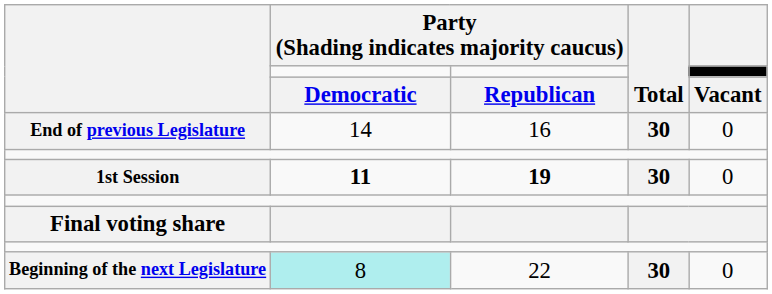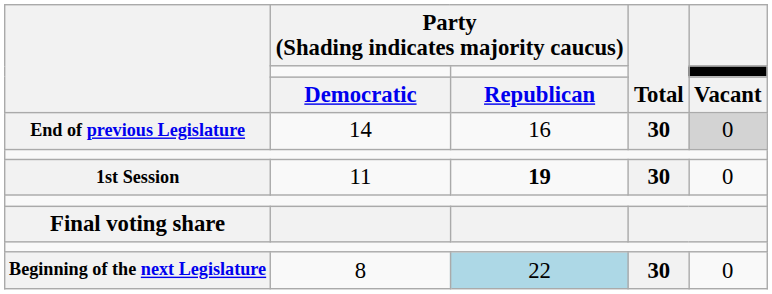End of previous Legislature | column 5: no background -> lightgrey background
1st Session | column 2: bold -> normal
Beginning of the next Legislature | column 2: paleturquoise background -> no background
Beginning of the next Legislature | column 3: no background -> lightblue background
